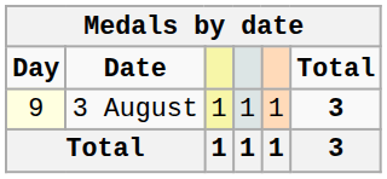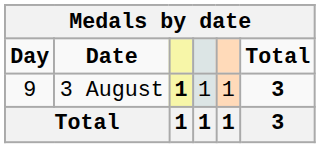3 August | Day: lightyellow background -> no background
3 August | column 3: normal -> bold
